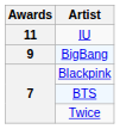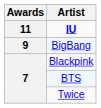IU | Artist: normal -> bold
